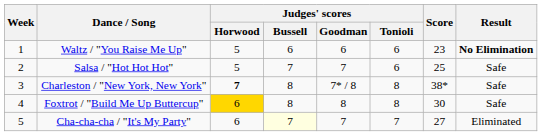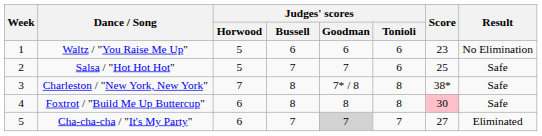Waltz / "You Raise Me Up" | Result: bold -> normal
Charleston / "New York, New York" | Judges' scores / Horwood: bold -> normal
Foxtrot / "Build Me Up Buttercup" | Judges' scores / Horwood: gold background -> no background
Foxtrot / "Build Me Up Buttercup" | Score: no background -> pink background
Cha-cha-cha / "It's My Party" | Judges' scores / Bussell: lightyellow background -> no background
Cha-cha-cha / "It's My Party" | Judges' scores / Goodman: no background -> lightgrey background
